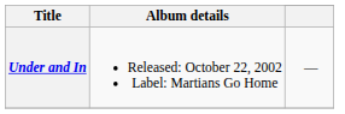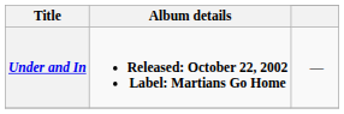Under and In | Album details: normal -> bold
